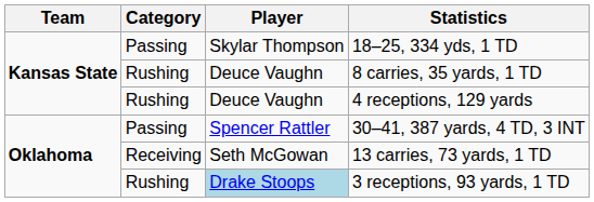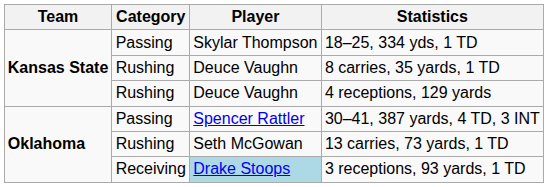13 carries, 73 yards, 1 TD | Category: Receiving -> Rushing
3 receptions, 93 yards, 1 TD | Category: Rushing -> Receiving
